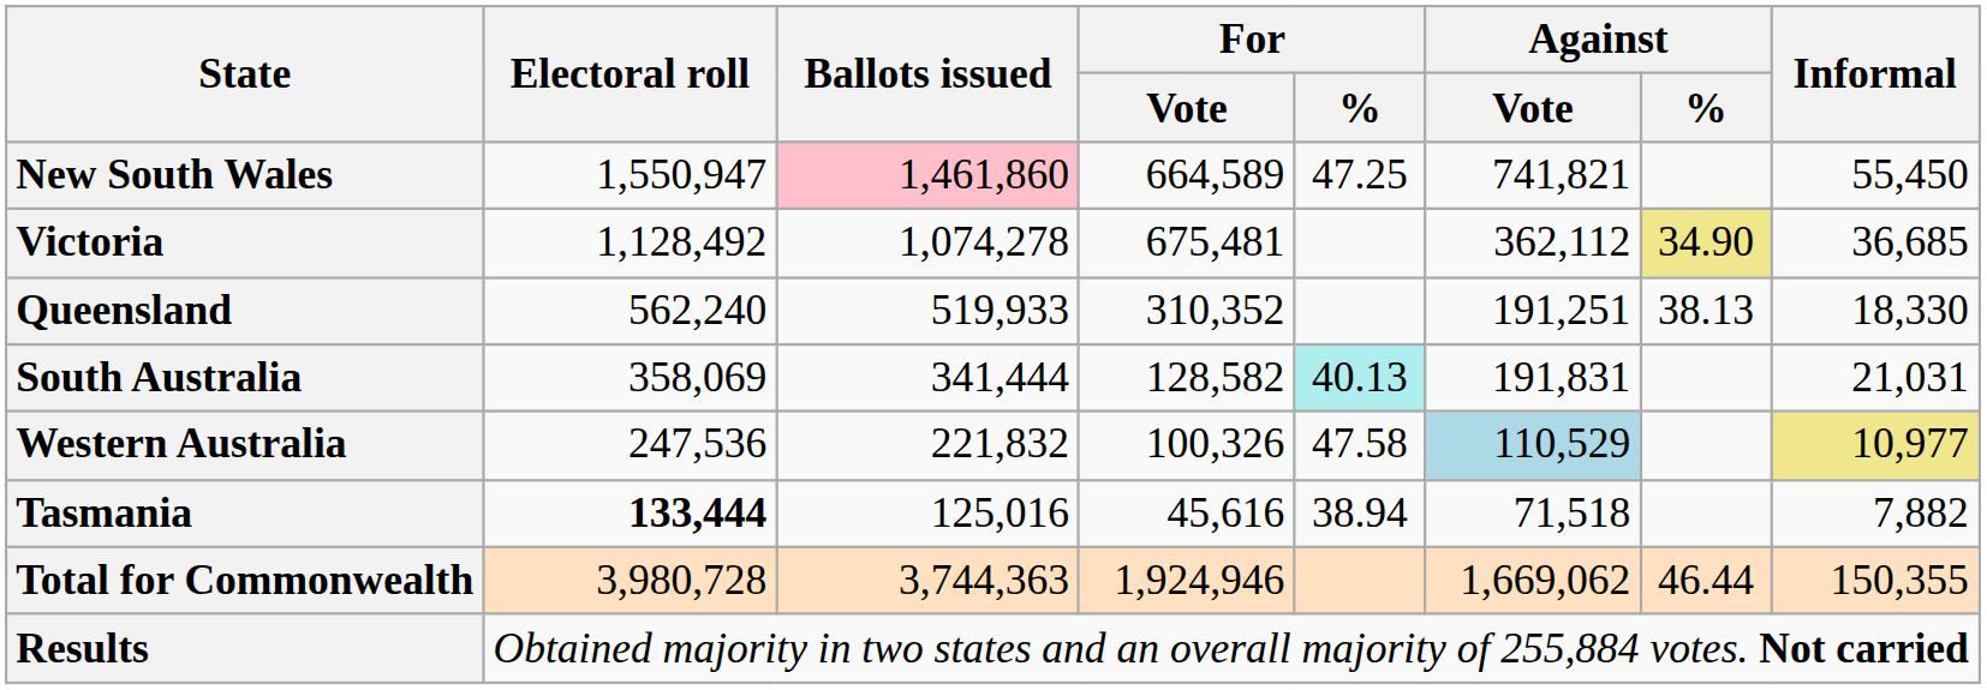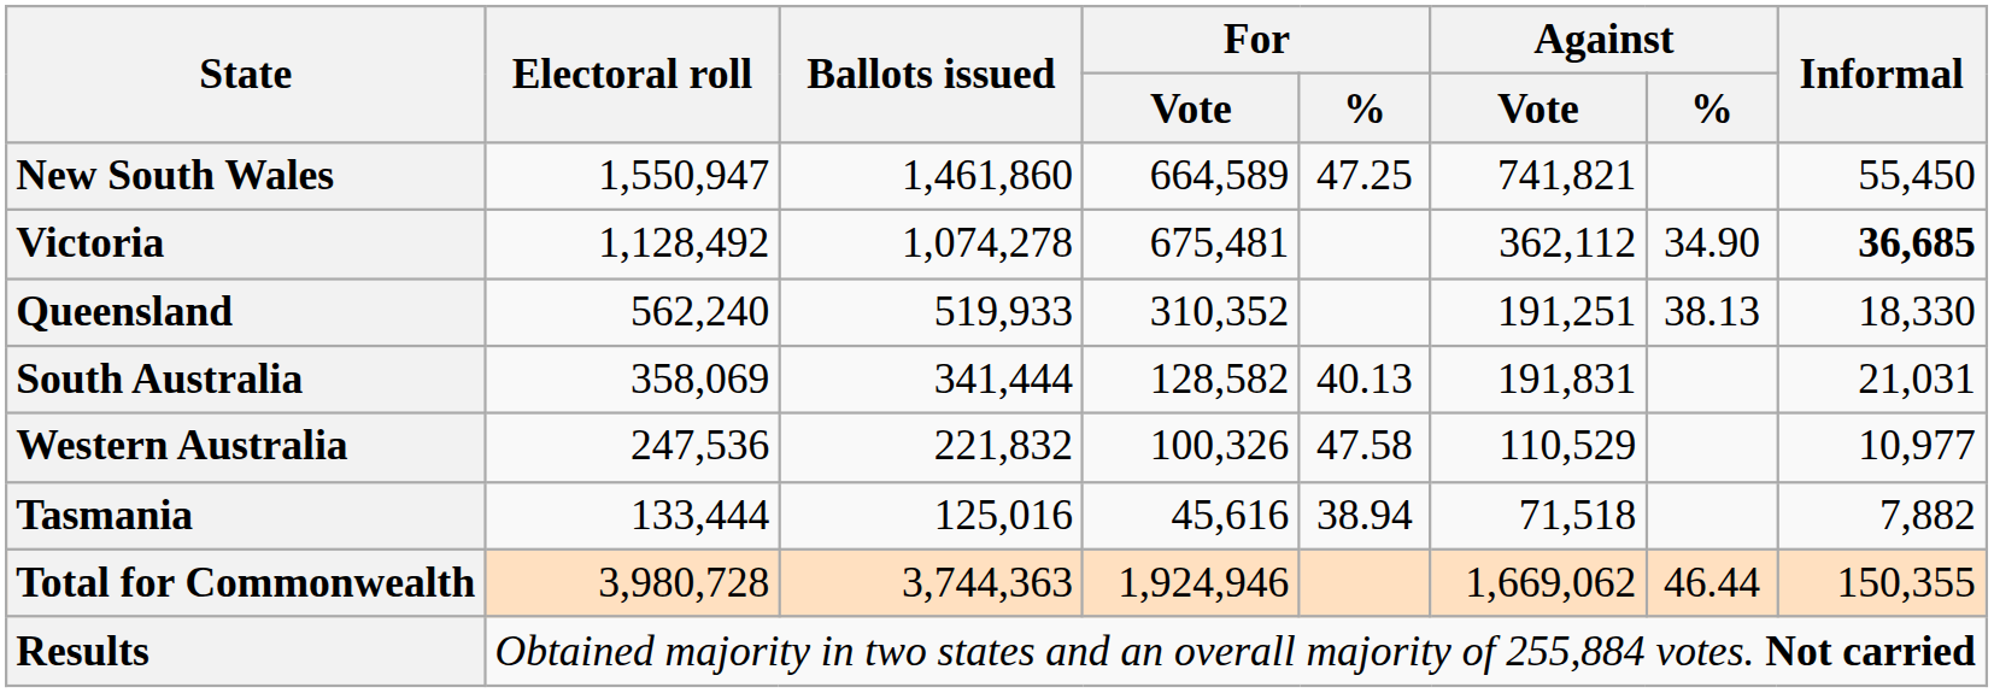New South Wales | Ballots issued: pink background -> no background
Victoria | Against / %: khaki background -> no background
Victoria | Informal: normal -> bold
South Australia | For / %: paleturquoise background -> no background
Western Australia | Against / Vote: lightblue background -> no background
Western Australia | Informal: khaki background -> no background
Tasmania | Electoral roll: bold -> normal
